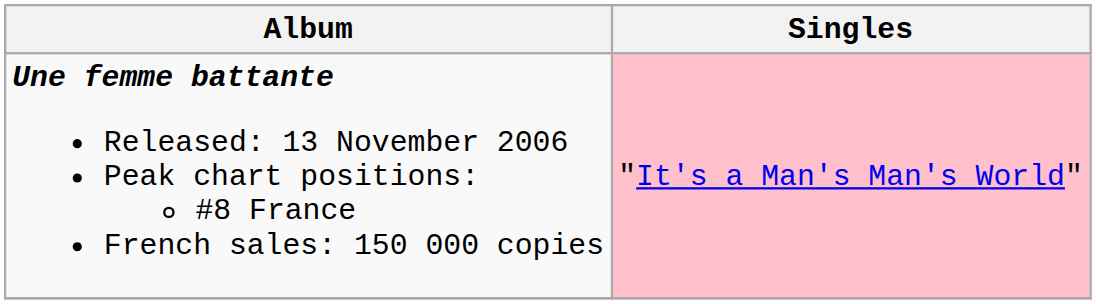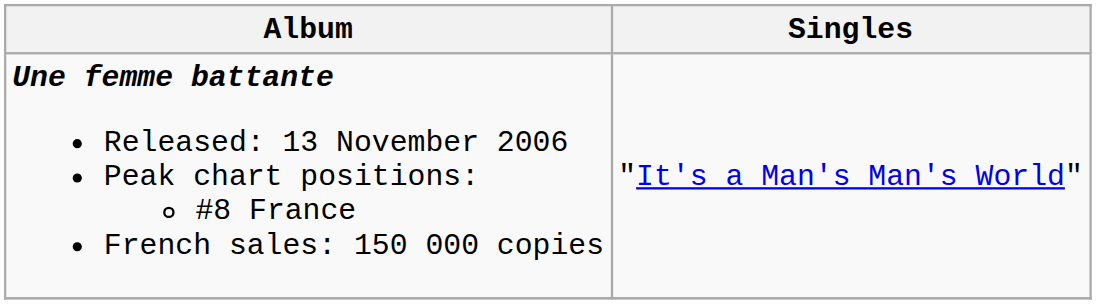row 2 | Singles: pink background -> no background
